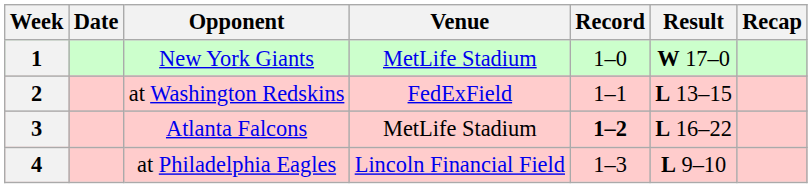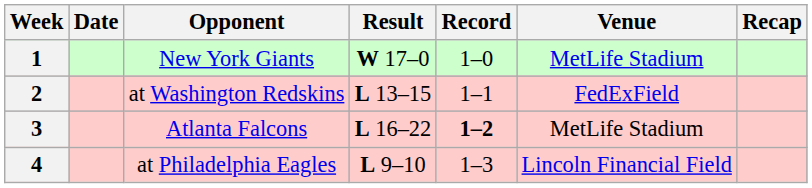columns swapped: Result <-> Venue
